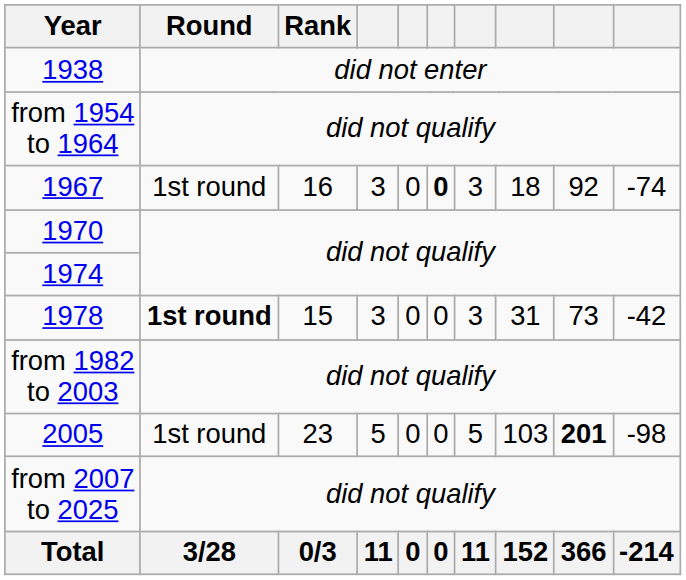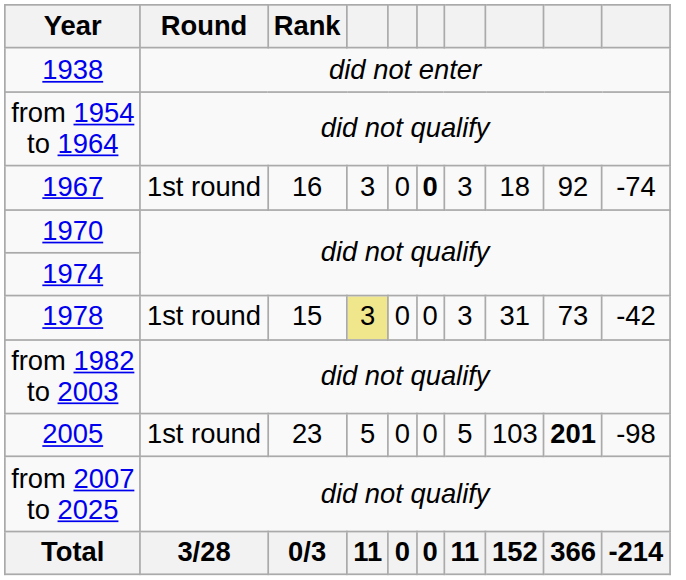1978 | Round: bold -> normal
1978 | column 4: no background -> khaki background
